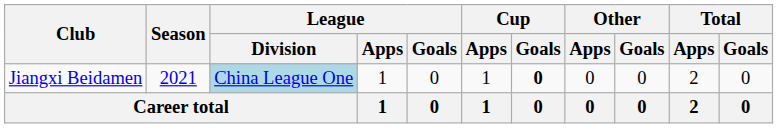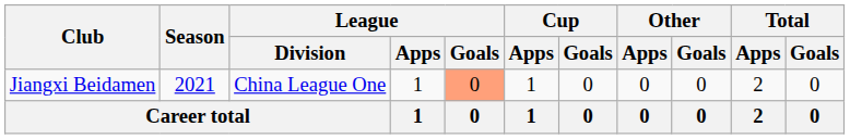Jiangxi Beidamen | League / Division: lightblue background -> no background
Jiangxi Beidamen | League / Goals: no background -> lightsalmon background
Jiangxi Beidamen | Cup / Goals: bold -> normal
